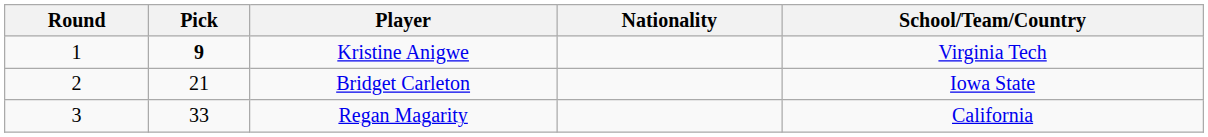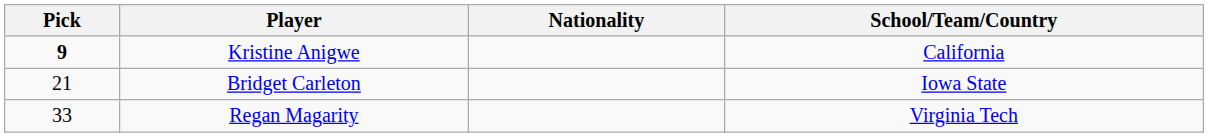- column: Round | 1 | 2 | 3
Kristine Anigwe | School/Team/Country: Virginia Tech -> California
Regan Magarity | School/Team/Country: California -> Virginia Tech
